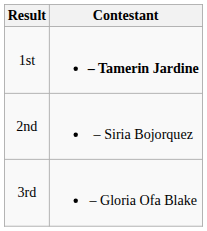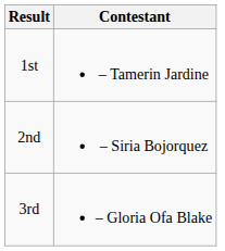1st | Contestant: bold -> normal
